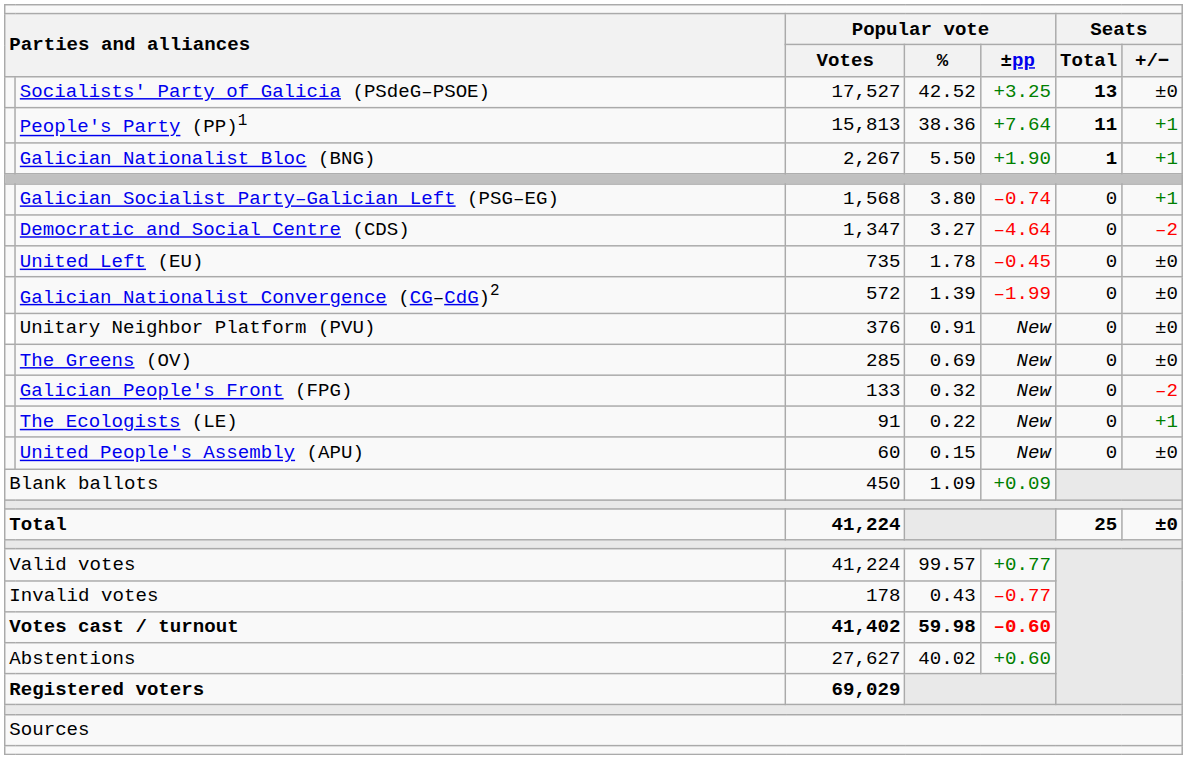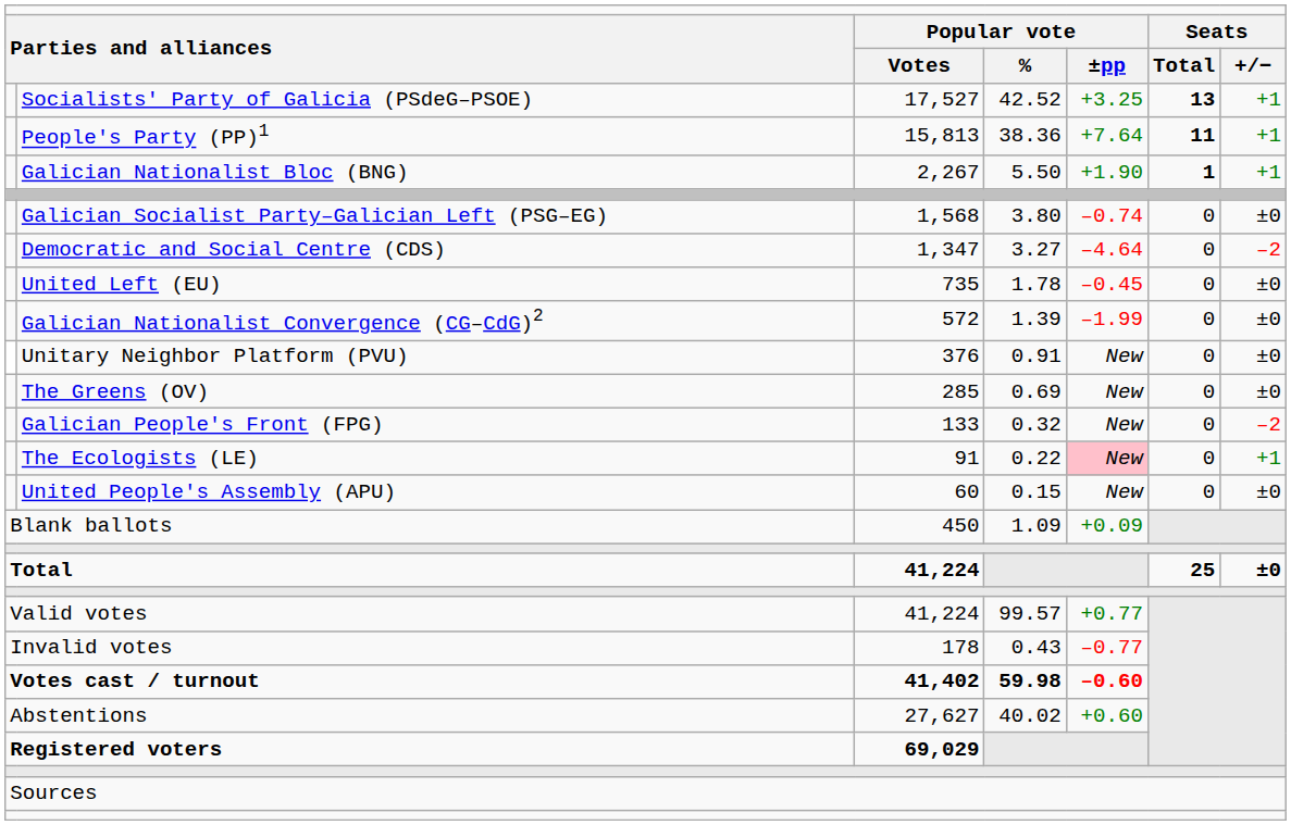Socialists' Party of Galicia (PSdeG–PSOE) | column 7: ±0 -> +1
Galician Socialist Party–Galician Left (PSG–EG) | column 7: +1 -> ±0
The Ecologists (LE) | column 5: no background -> pink background
